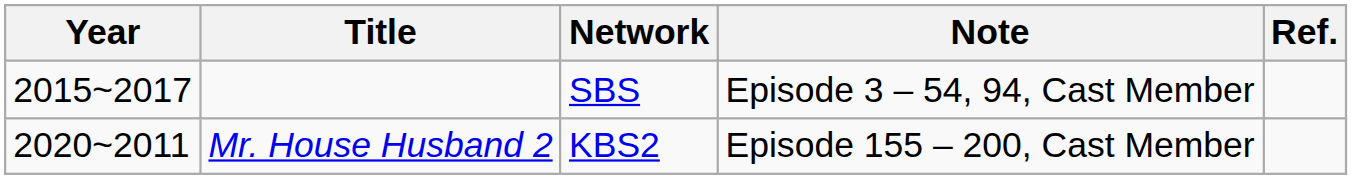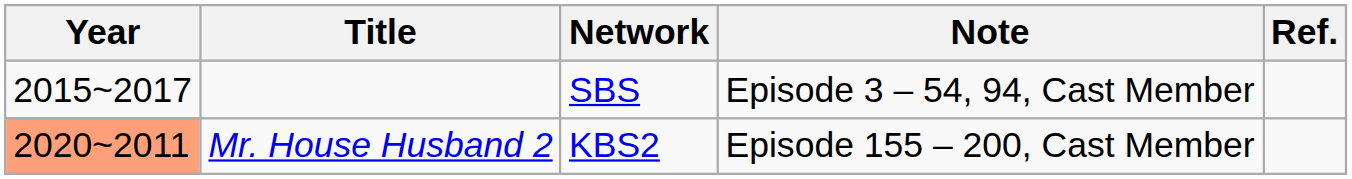Mr. House Husband 2 | Year: no background -> lightsalmon background
